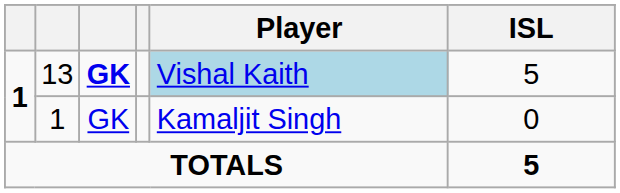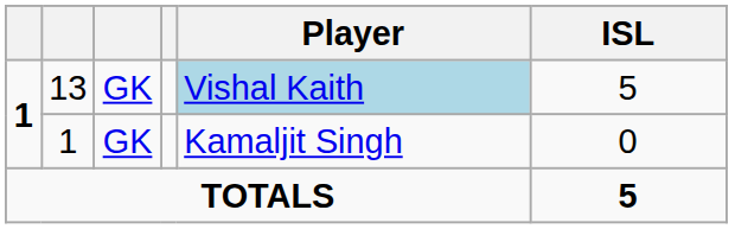13 | column 3: bold -> normal
